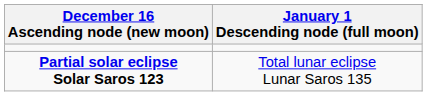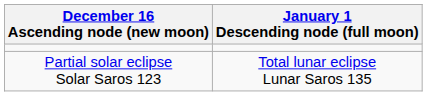row 3 | December 16 Ascending node (new moon): bold -> normal
